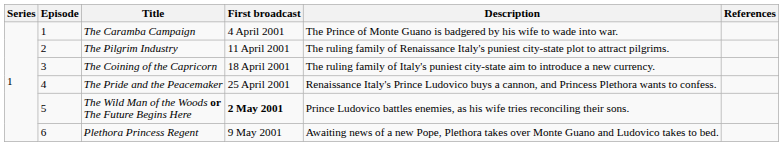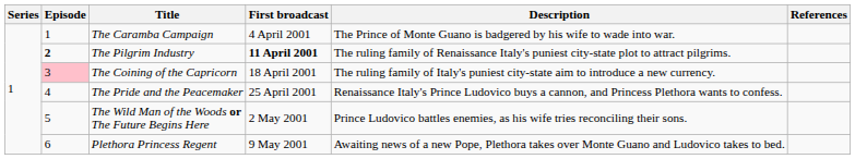The Pilgrim Industry | Episode: normal -> bold
The Pilgrim Industry | First broadcast: normal -> bold
The Coining of the Capricorn | Episode: no background -> pink background
The Wild Man of the Woods or The Future Begins Here | First broadcast: bold -> normal
